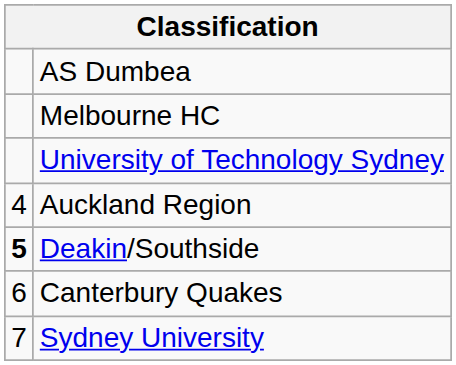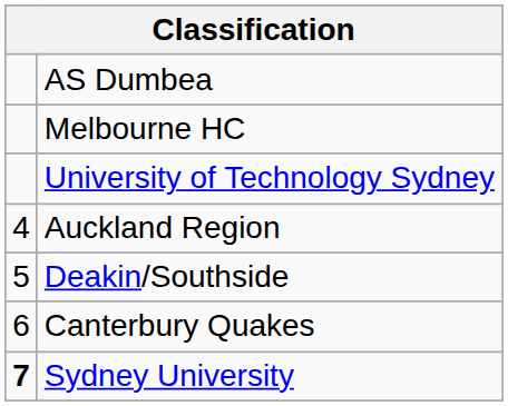Deakin/Southside | column 1: bold -> normal
Sydney University | column 1: normal -> bold
